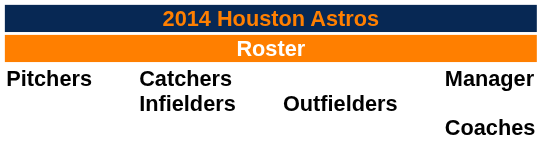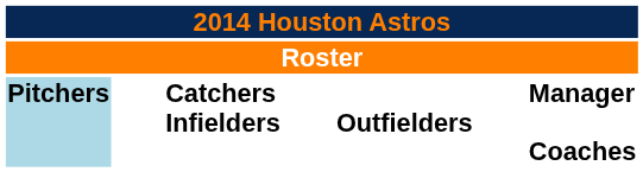Pitchers | column 1: no background -> lightblue background
